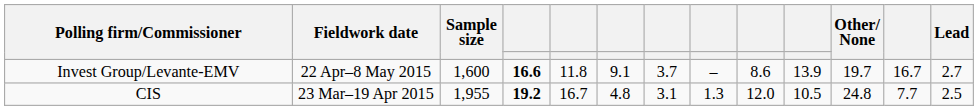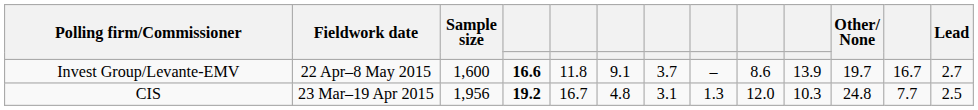CIS | Sample size: 1,955 -> 1,956
CIS | column 10: 10.5 -> 10.3
